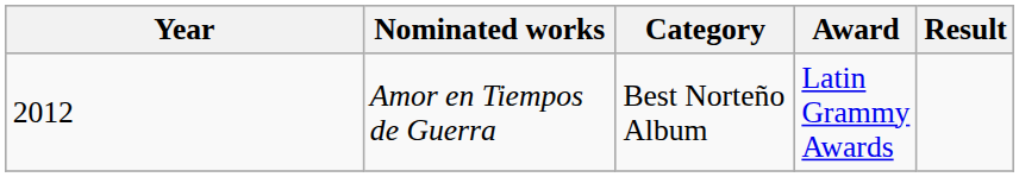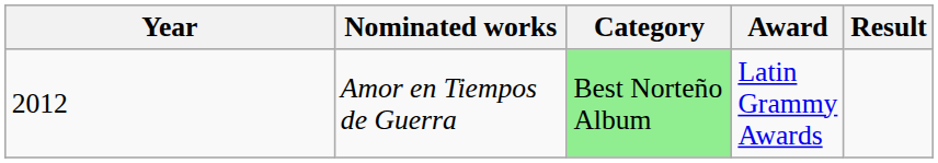Amor en Tiempos de Guerra | Category: no background -> lightgreen background
